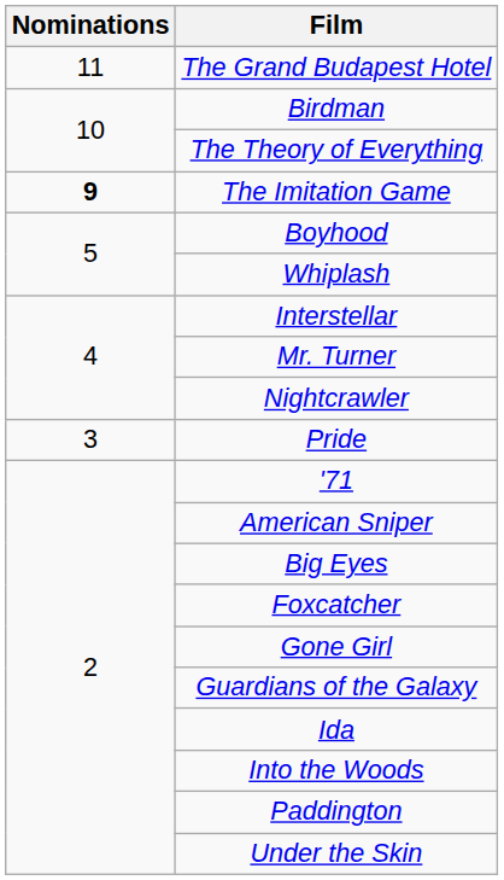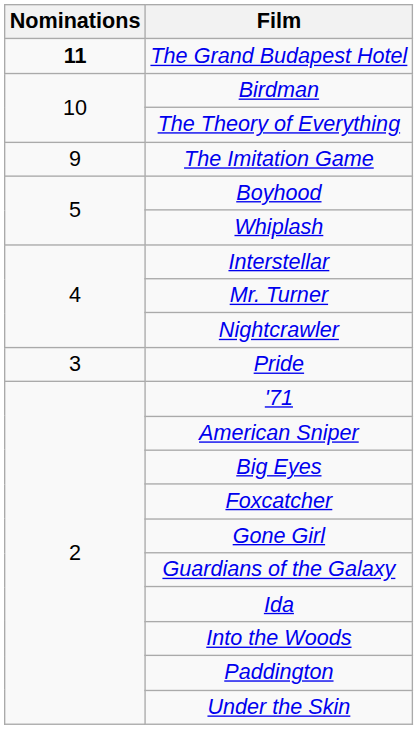The Grand Budapest Hotel | Nominations: normal -> bold
The Imitation Game | Nominations: bold -> normal
